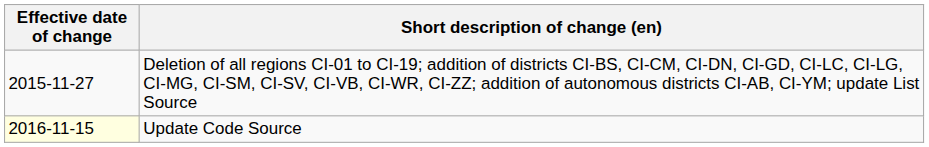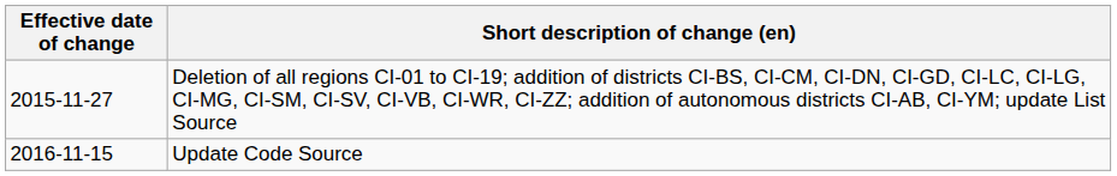Update Code Source | Effective date of change: lightyellow background -> no background
